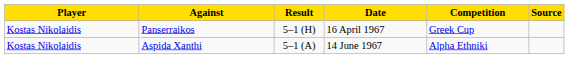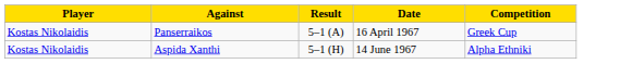- column: Source
Panserraikos | Result: 5–1 (H) -> 5–1 (A)
Aspida Xanthi | Result: 5–1 (A) -> 5–1 (H)
